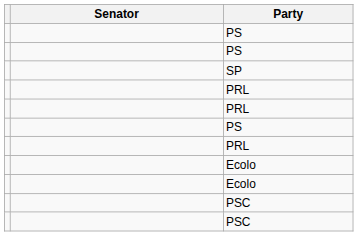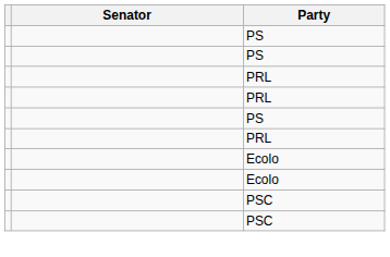- row: SP
